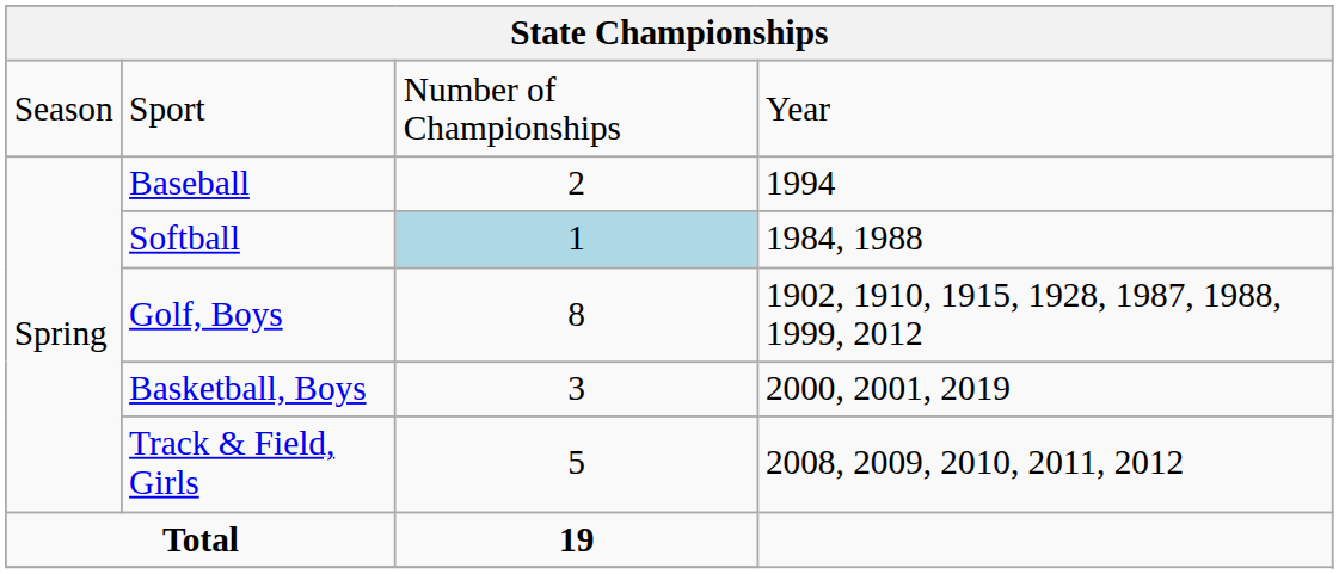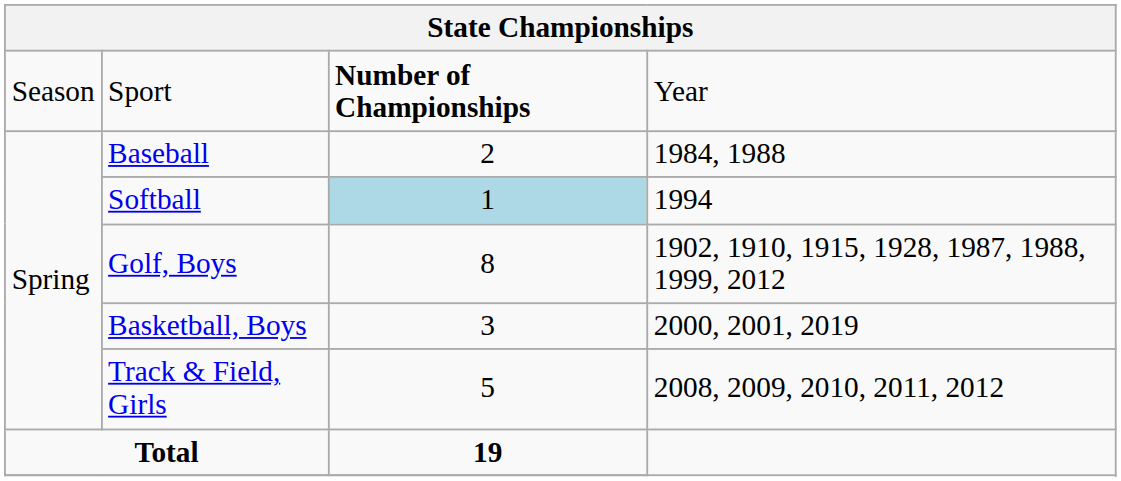Sport | column 3: normal -> bold
Baseball | column 4: 1994 -> 1984, 1988
Softball | column 4: 1984, 1988 -> 1994
